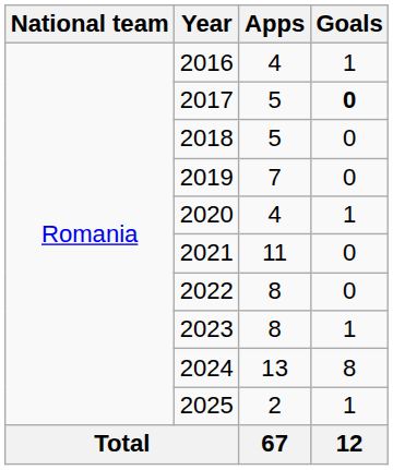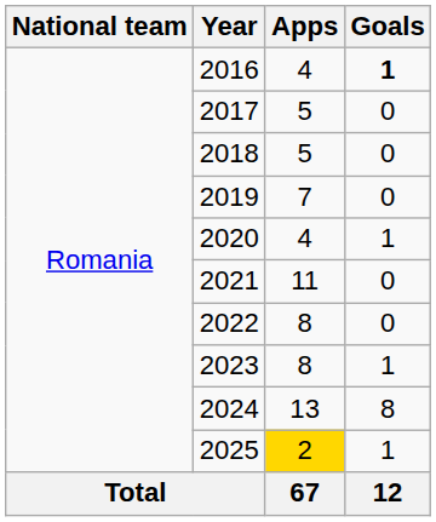2016 | Goals: normal -> bold
2017 | Goals: bold -> normal
2025 | Apps: no background -> gold background
